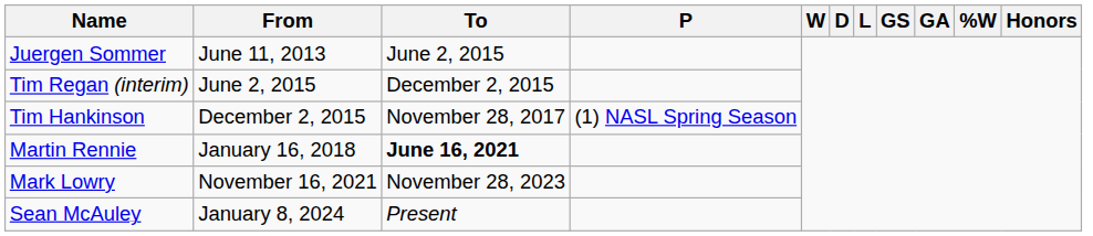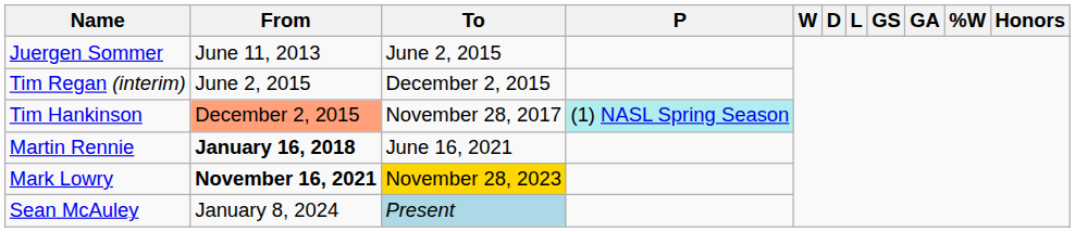Tim Hankinson | From: no background -> lightsalmon background
Tim Hankinson | P: no background -> paleturquoise background
Martin Rennie | From: normal -> bold
Martin Rennie | To: bold -> normal
Mark Lowry | From: normal -> bold
Mark Lowry | To: no background -> gold background
Sean McAuley | To: no background -> lightblue background
